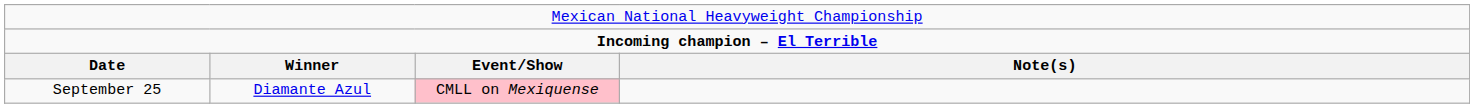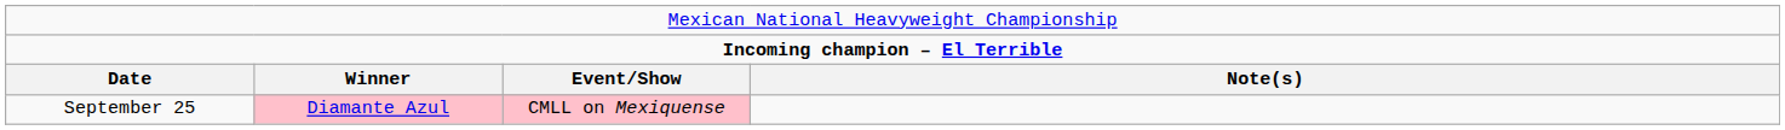September 25 | column 2: no background -> pink background
